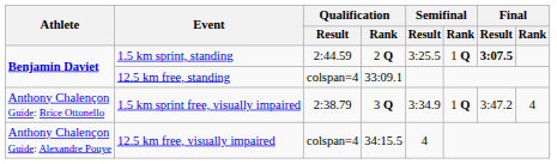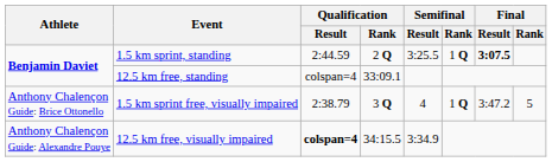1.5 km sprint free, visually impaired | Semifinal / Result: 3:34.9 -> 4
1.5 km sprint free, visually impaired | Final / Rank: 4 -> 5
12.5 km free, visually impaired | Qualification / Result: normal -> bold
12.5 km free, visually impaired | Semifinal / Result: 4 -> 3:34.9
